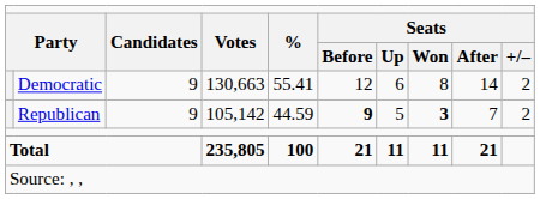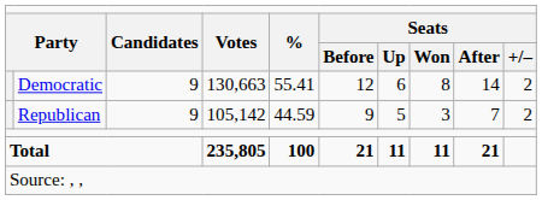Republican | column 6: bold -> normal
Republican | column 8: bold -> normal
